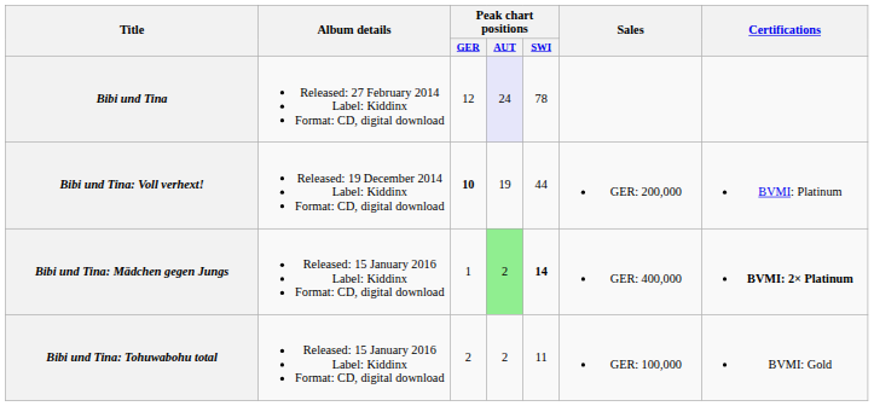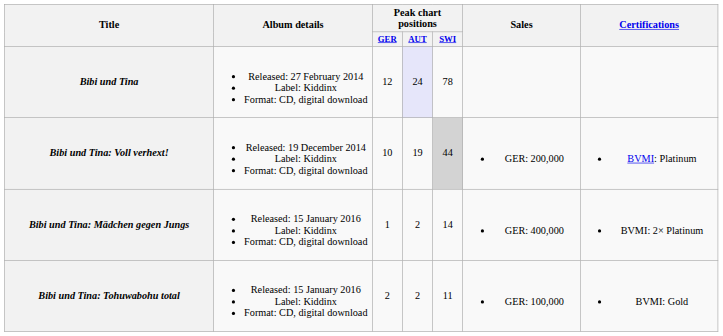Bibi und Tina: Voll verhext! | Peak chart positions / GER: bold -> normal
Bibi und Tina: Voll verhext! | Peak chart positions / SWI: no background -> lightgrey background
Bibi und Tina: Mädchen gegen Jungs | Peak chart positions / AUT: lightgreen background -> no background
Bibi und Tina: Mädchen gegen Jungs | Peak chart positions / SWI: bold -> normal
Bibi und Tina: Mädchen gegen Jungs | Certifications: bold -> normal
